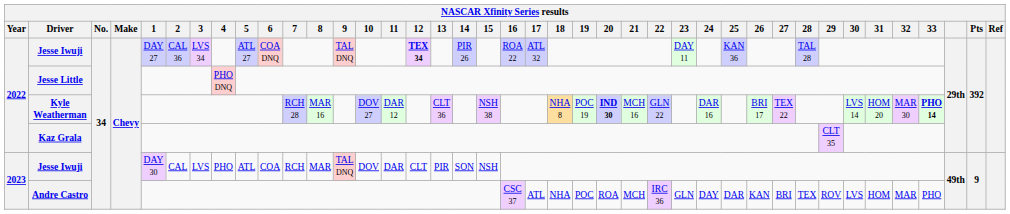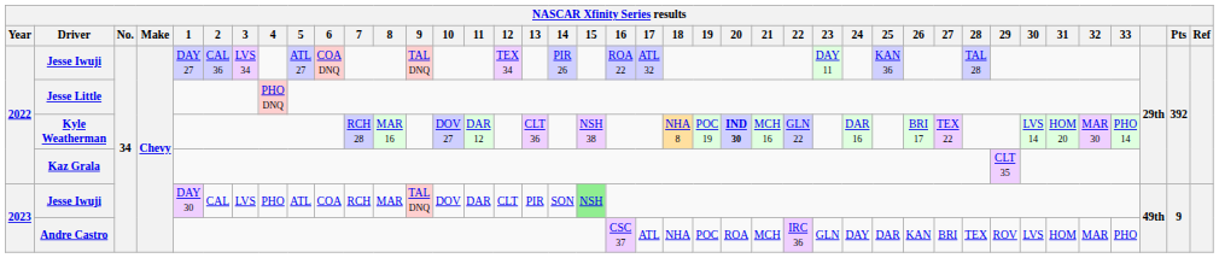2022 / Jesse Iwuji | 12: bold -> normal
Kyle Weatherman | 33: bold -> normal
2023 / Jesse Iwuji | 15: no background -> lightgreen background
